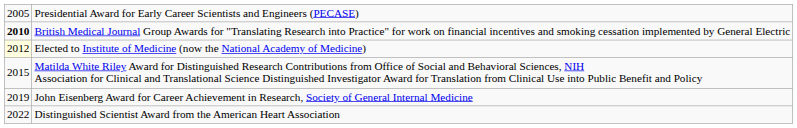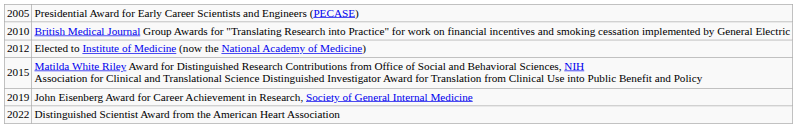row 2 | column 1: bold -> normal
row 3 | column 1: lightyellow background -> no background
